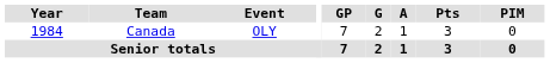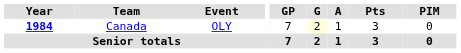Canada | Year: normal -> bold
Canada | G: no background -> lightyellow background
